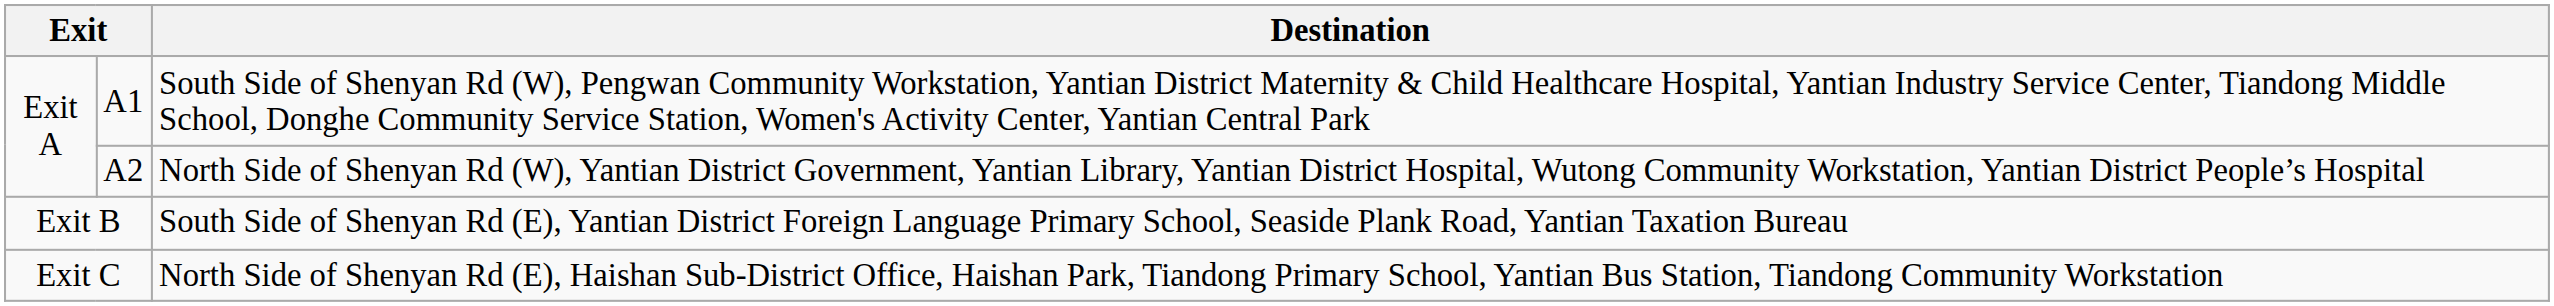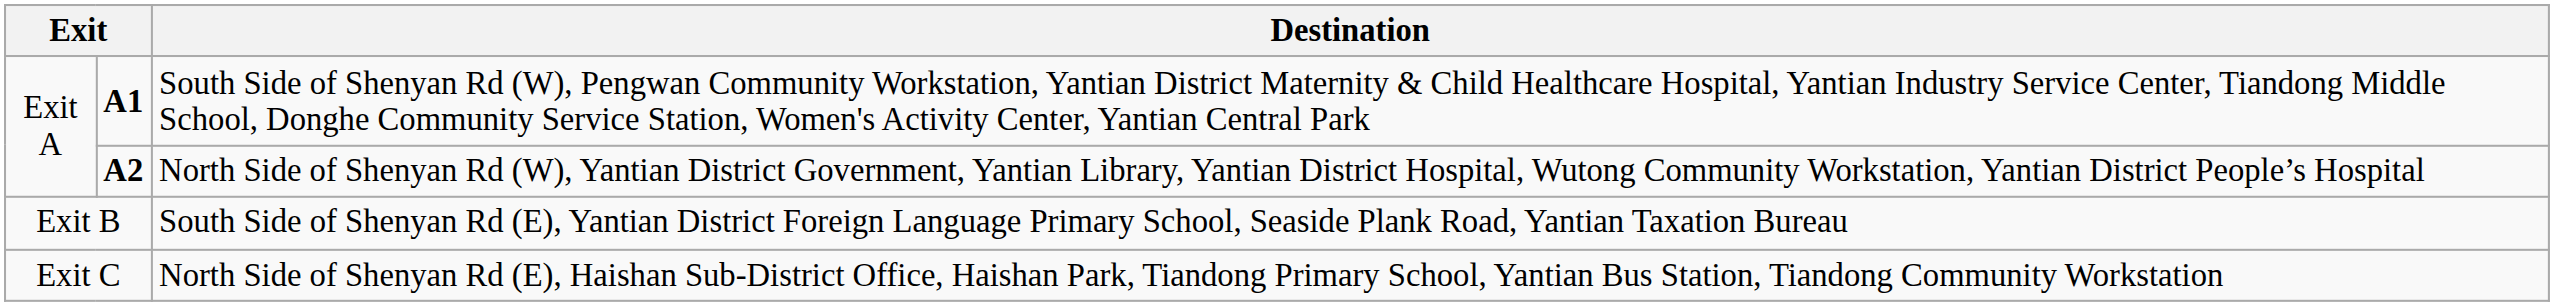A1 | column 2: normal -> bold
A2 | column 2: normal -> bold
